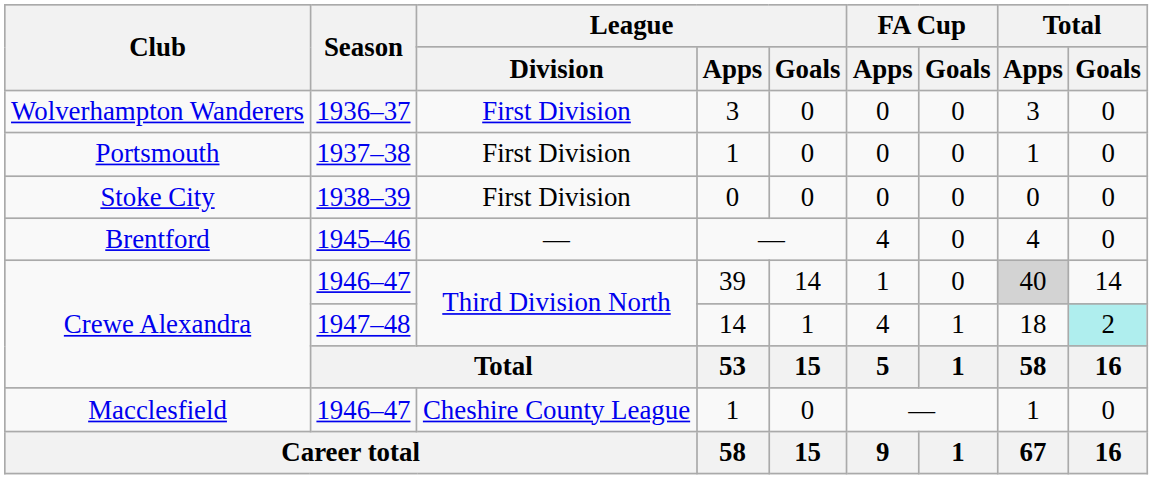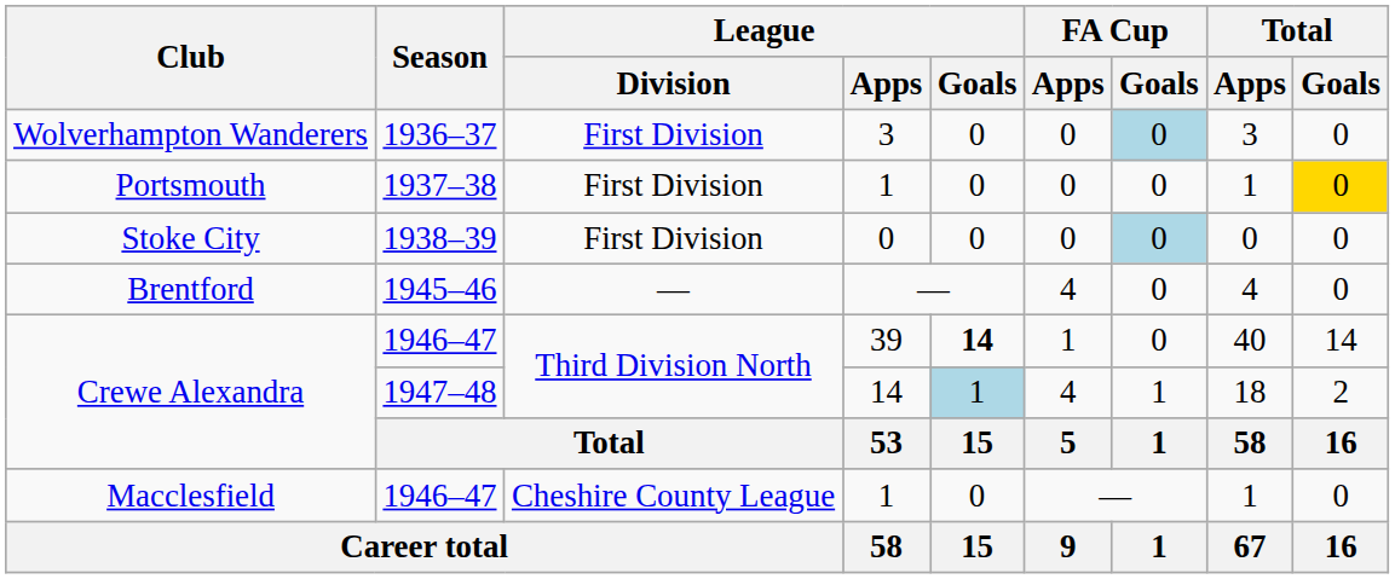Wolverhampton Wanderers | FA Cup / Goals: no background -> lightblue background
Portsmouth | Total / Goals: no background -> gold background
Stoke City | FA Cup / Goals: no background -> lightblue background
Crewe Alexandra / 1946–47 | League / Goals: normal -> bold
Crewe Alexandra / 1946–47 | Total / Apps: lightgrey background -> no background
Crewe Alexandra / 1947–48 | League / Goals: no background -> lightblue background
Crewe Alexandra / 1947–48 | Total / Goals: paleturquoise background -> no background
